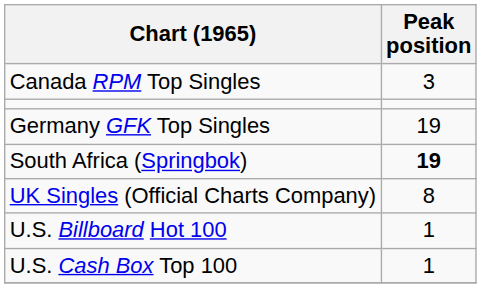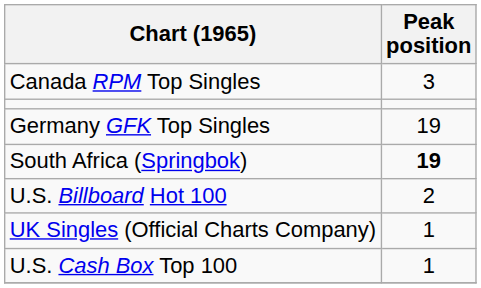row 6 | Chart (1965): UK Singles (Official Charts Company) -> U.S. Billboard Hot 100
row 6 | Peak position: 8 -> 2
row 7 | Chart (1965): U.S. Billboard Hot 100 -> UK Singles (Official Charts Company)
